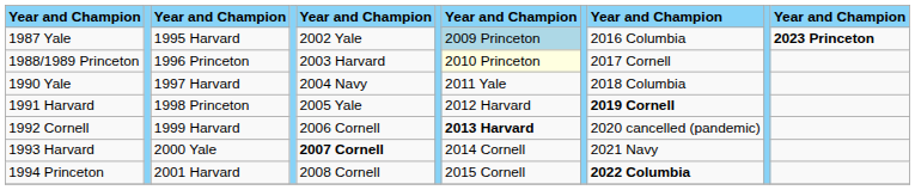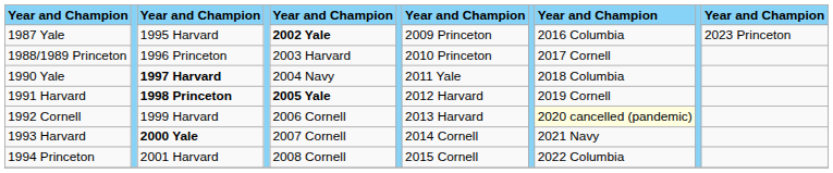1987 Yale | column 5: normal -> bold
1987 Yale | column 7: lightblue background -> no background
1987 Yale | column 11: bold -> normal
1988/1989 Princeton | column 7: lightyellow background -> no background
1990 Yale | column 3: normal -> bold
1991 Harvard | column 3: normal -> bold
1991 Harvard | column 5: normal -> bold
1991 Harvard | column 9: bold -> normal
1992 Cornell | column 7: bold -> normal
1992 Cornell | column 9: no background -> lightyellow background
1993 Harvard | column 3: normal -> bold
1993 Harvard | column 5: bold -> normal
1994 Princeton | column 9: bold -> normal
